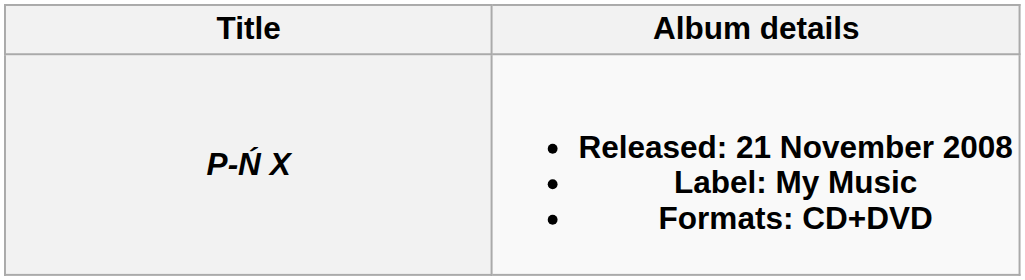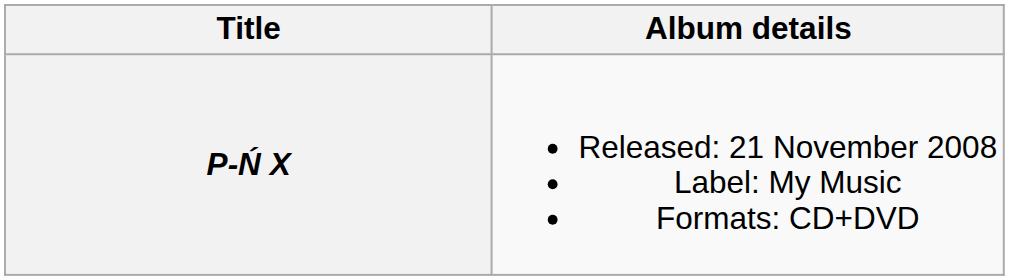P-Ń X | Album details: bold -> normal
